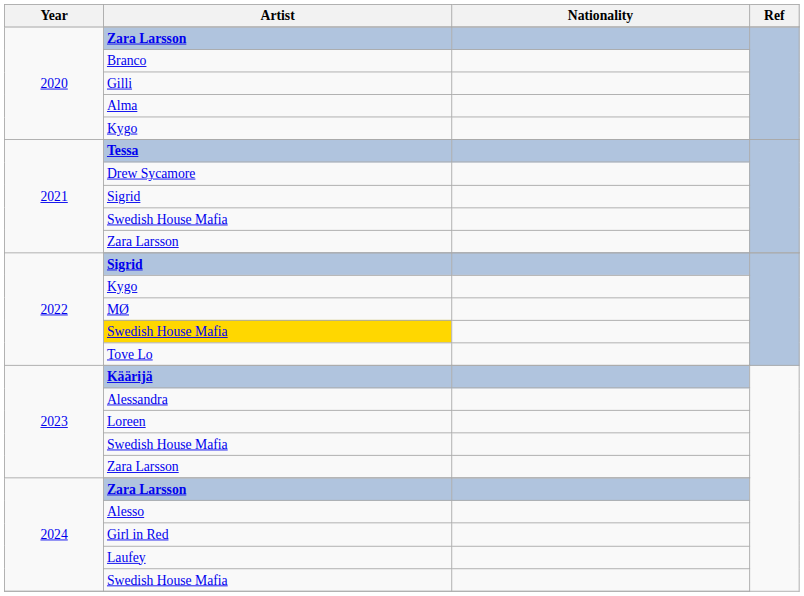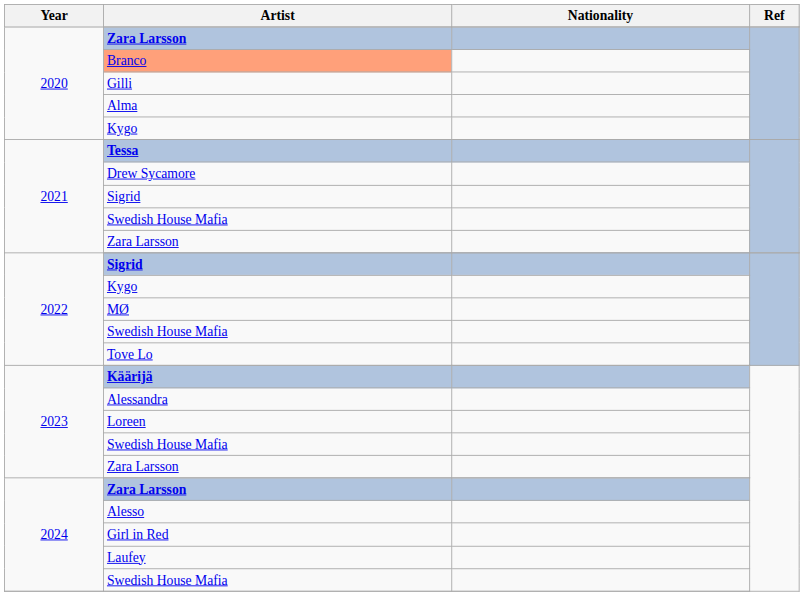Branco | Artist: no background -> lightsalmon background
2022 / Swedish House Mafia | Artist: gold background -> no background
